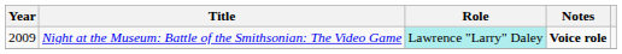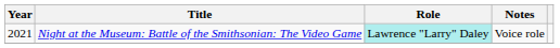row 2 | Year: 2009 -> 2021
row 2 | Notes: bold -> normal
